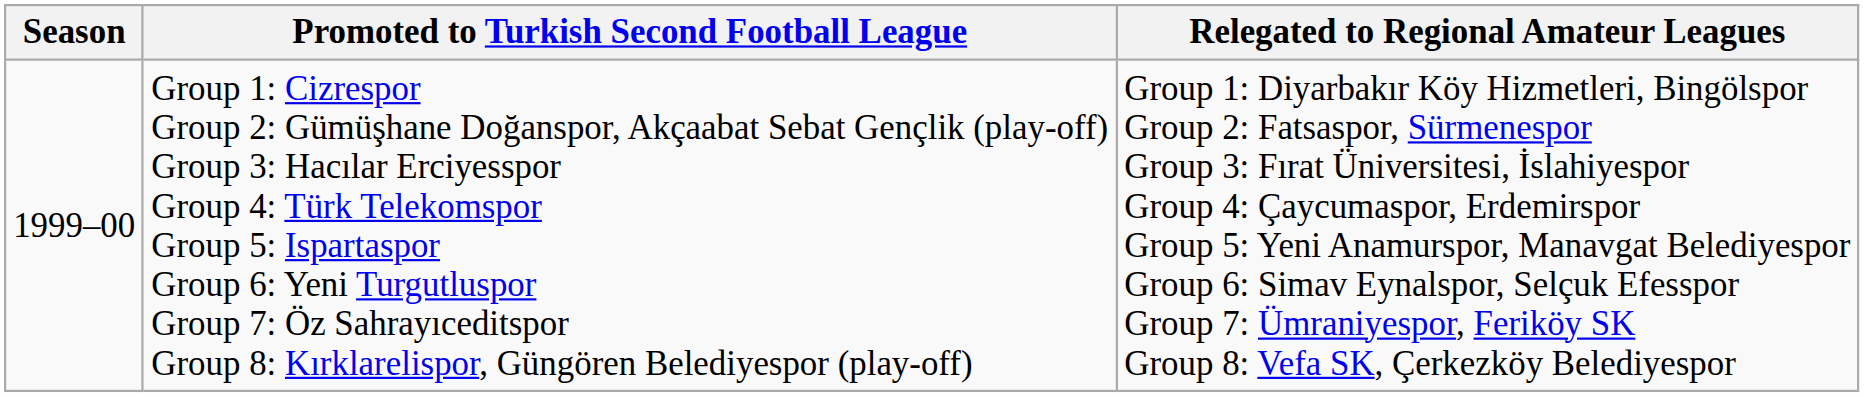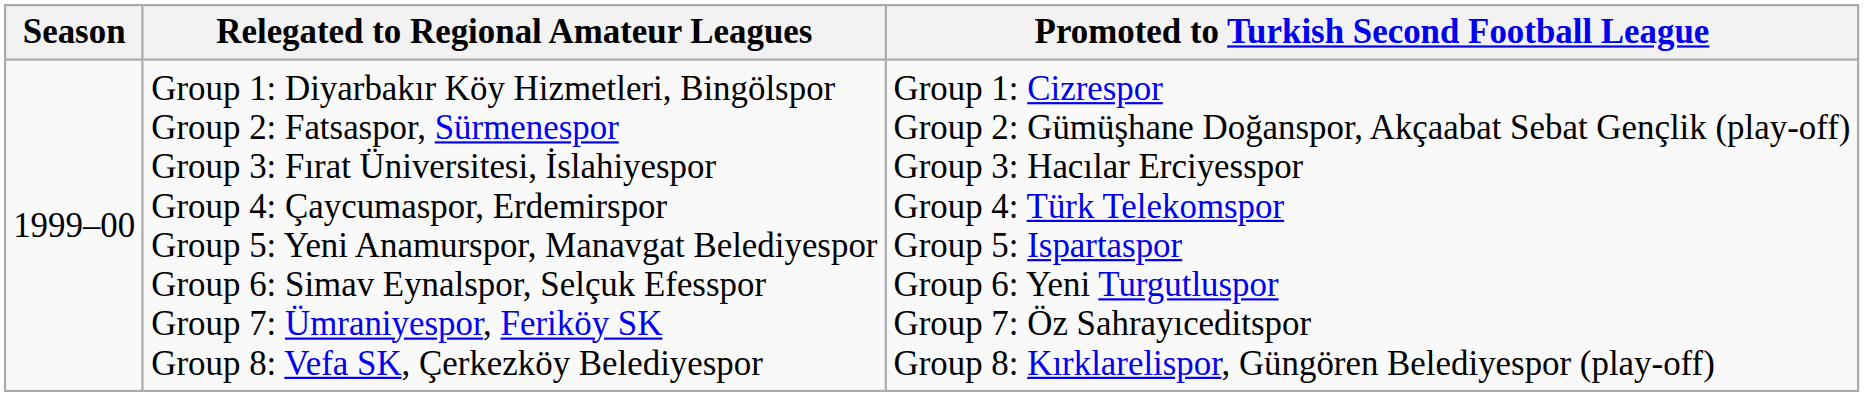columns swapped: Promoted to Turkish Second Football League <-> Relegated to Regional Amateur Leagues
